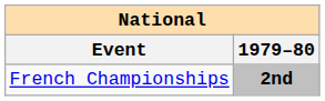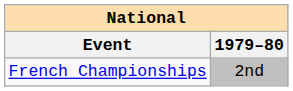French Championships | 1979–80: bold -> normal
